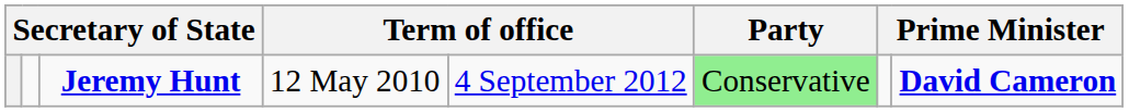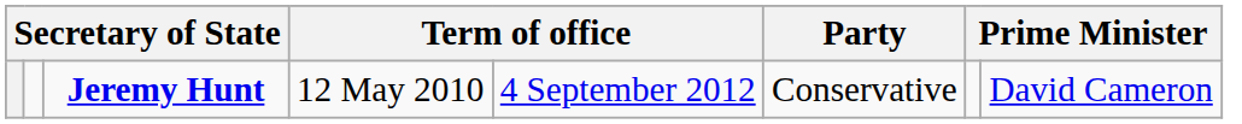Jeremy Hunt | Party: lightgreen background -> no background
Jeremy Hunt | column 8: bold -> normal
